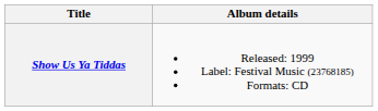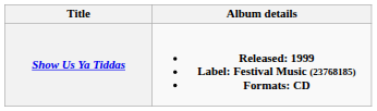Show Us Ya Tiddas | Album details: normal -> bold
